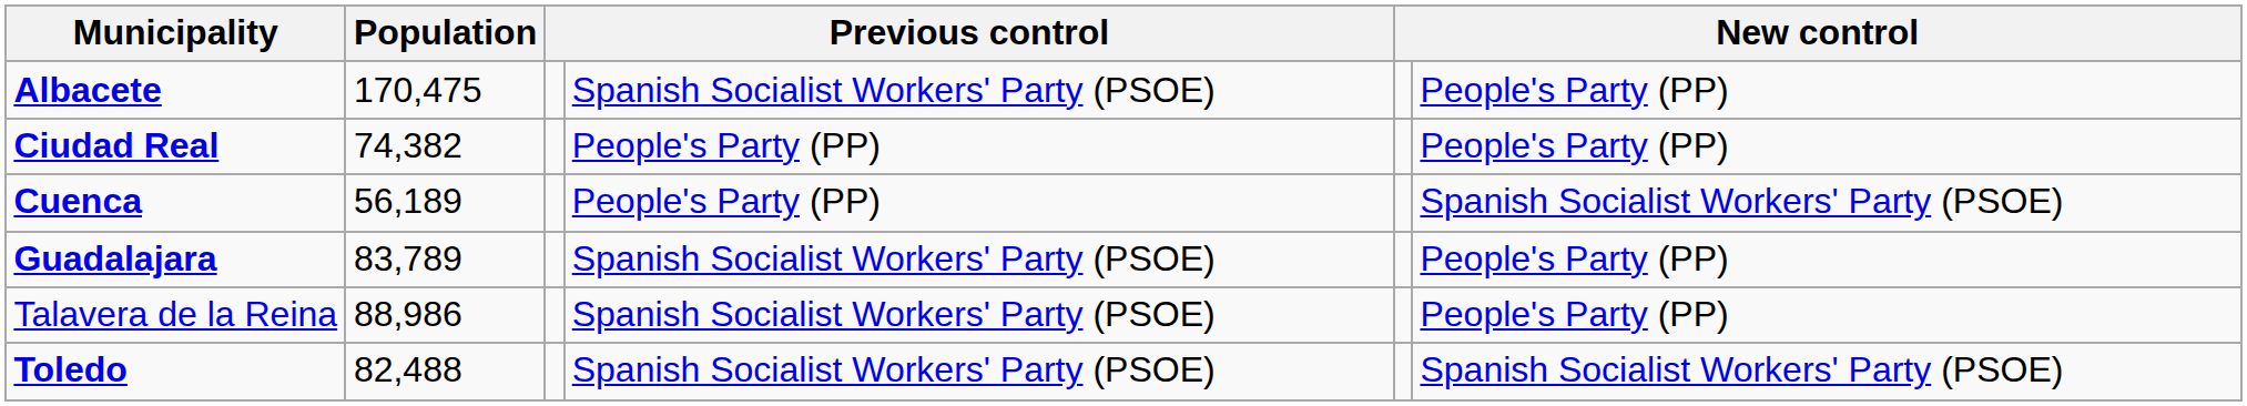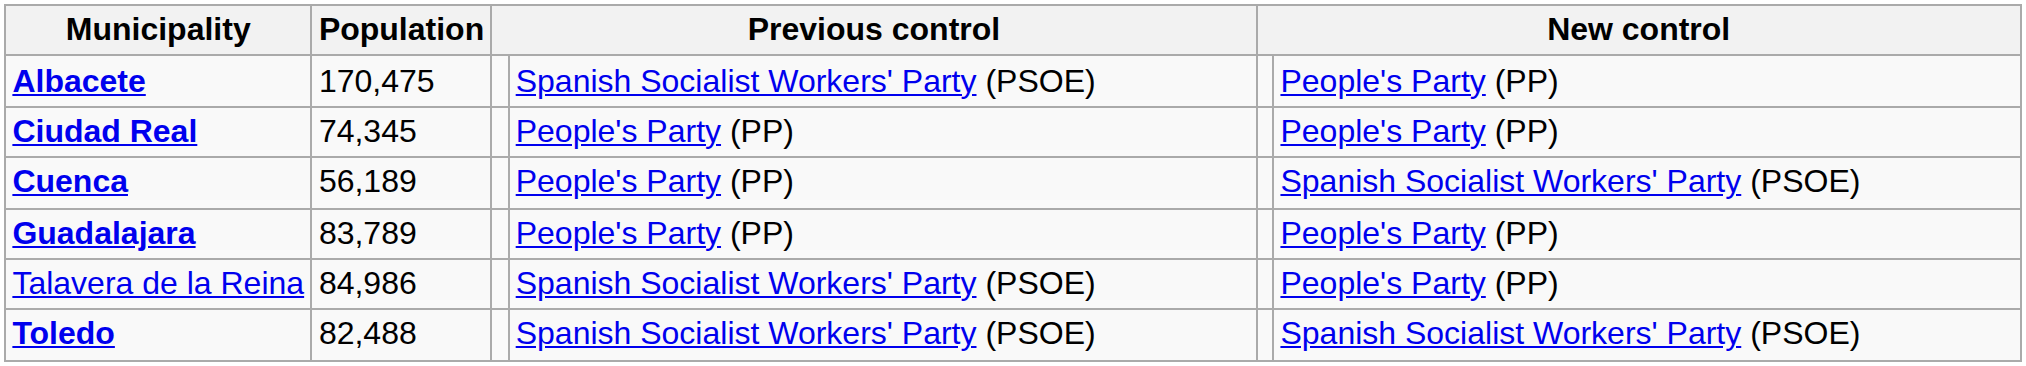Ciudad Real | Population: 74,382 -> 74,345
Guadalajara | column 4: Spanish Socialist Workers' Party (PSOE) -> People's Party (PP)
Talavera de la Reina | Population: 88,986 -> 84,986
